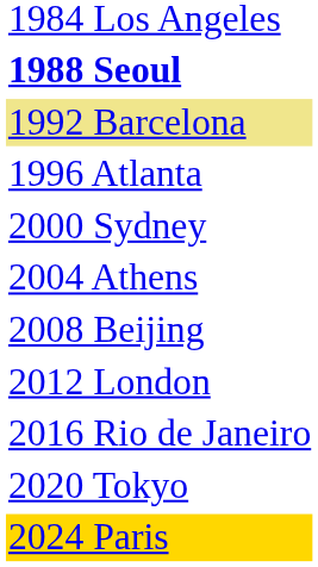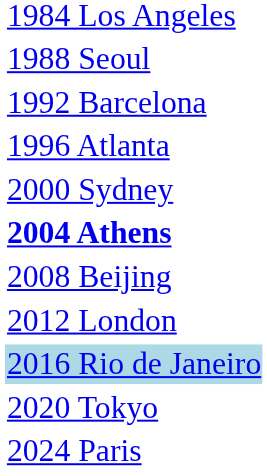1988 Seoul | column 1: bold -> normal
1992 Barcelona | column 1: khaki background -> no background
2004 Athens | column 1: normal -> bold
2016 Rio de Janeiro | column 1: no background -> lightblue background
2024 Paris | column 1: gold background -> no background
